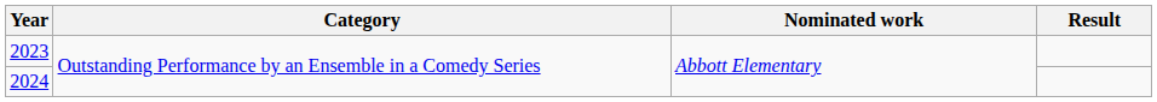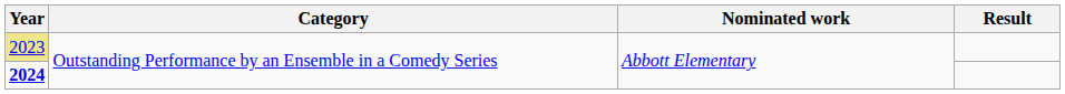2023 | Year: no background -> khaki background
2024 | Year: normal -> bold
